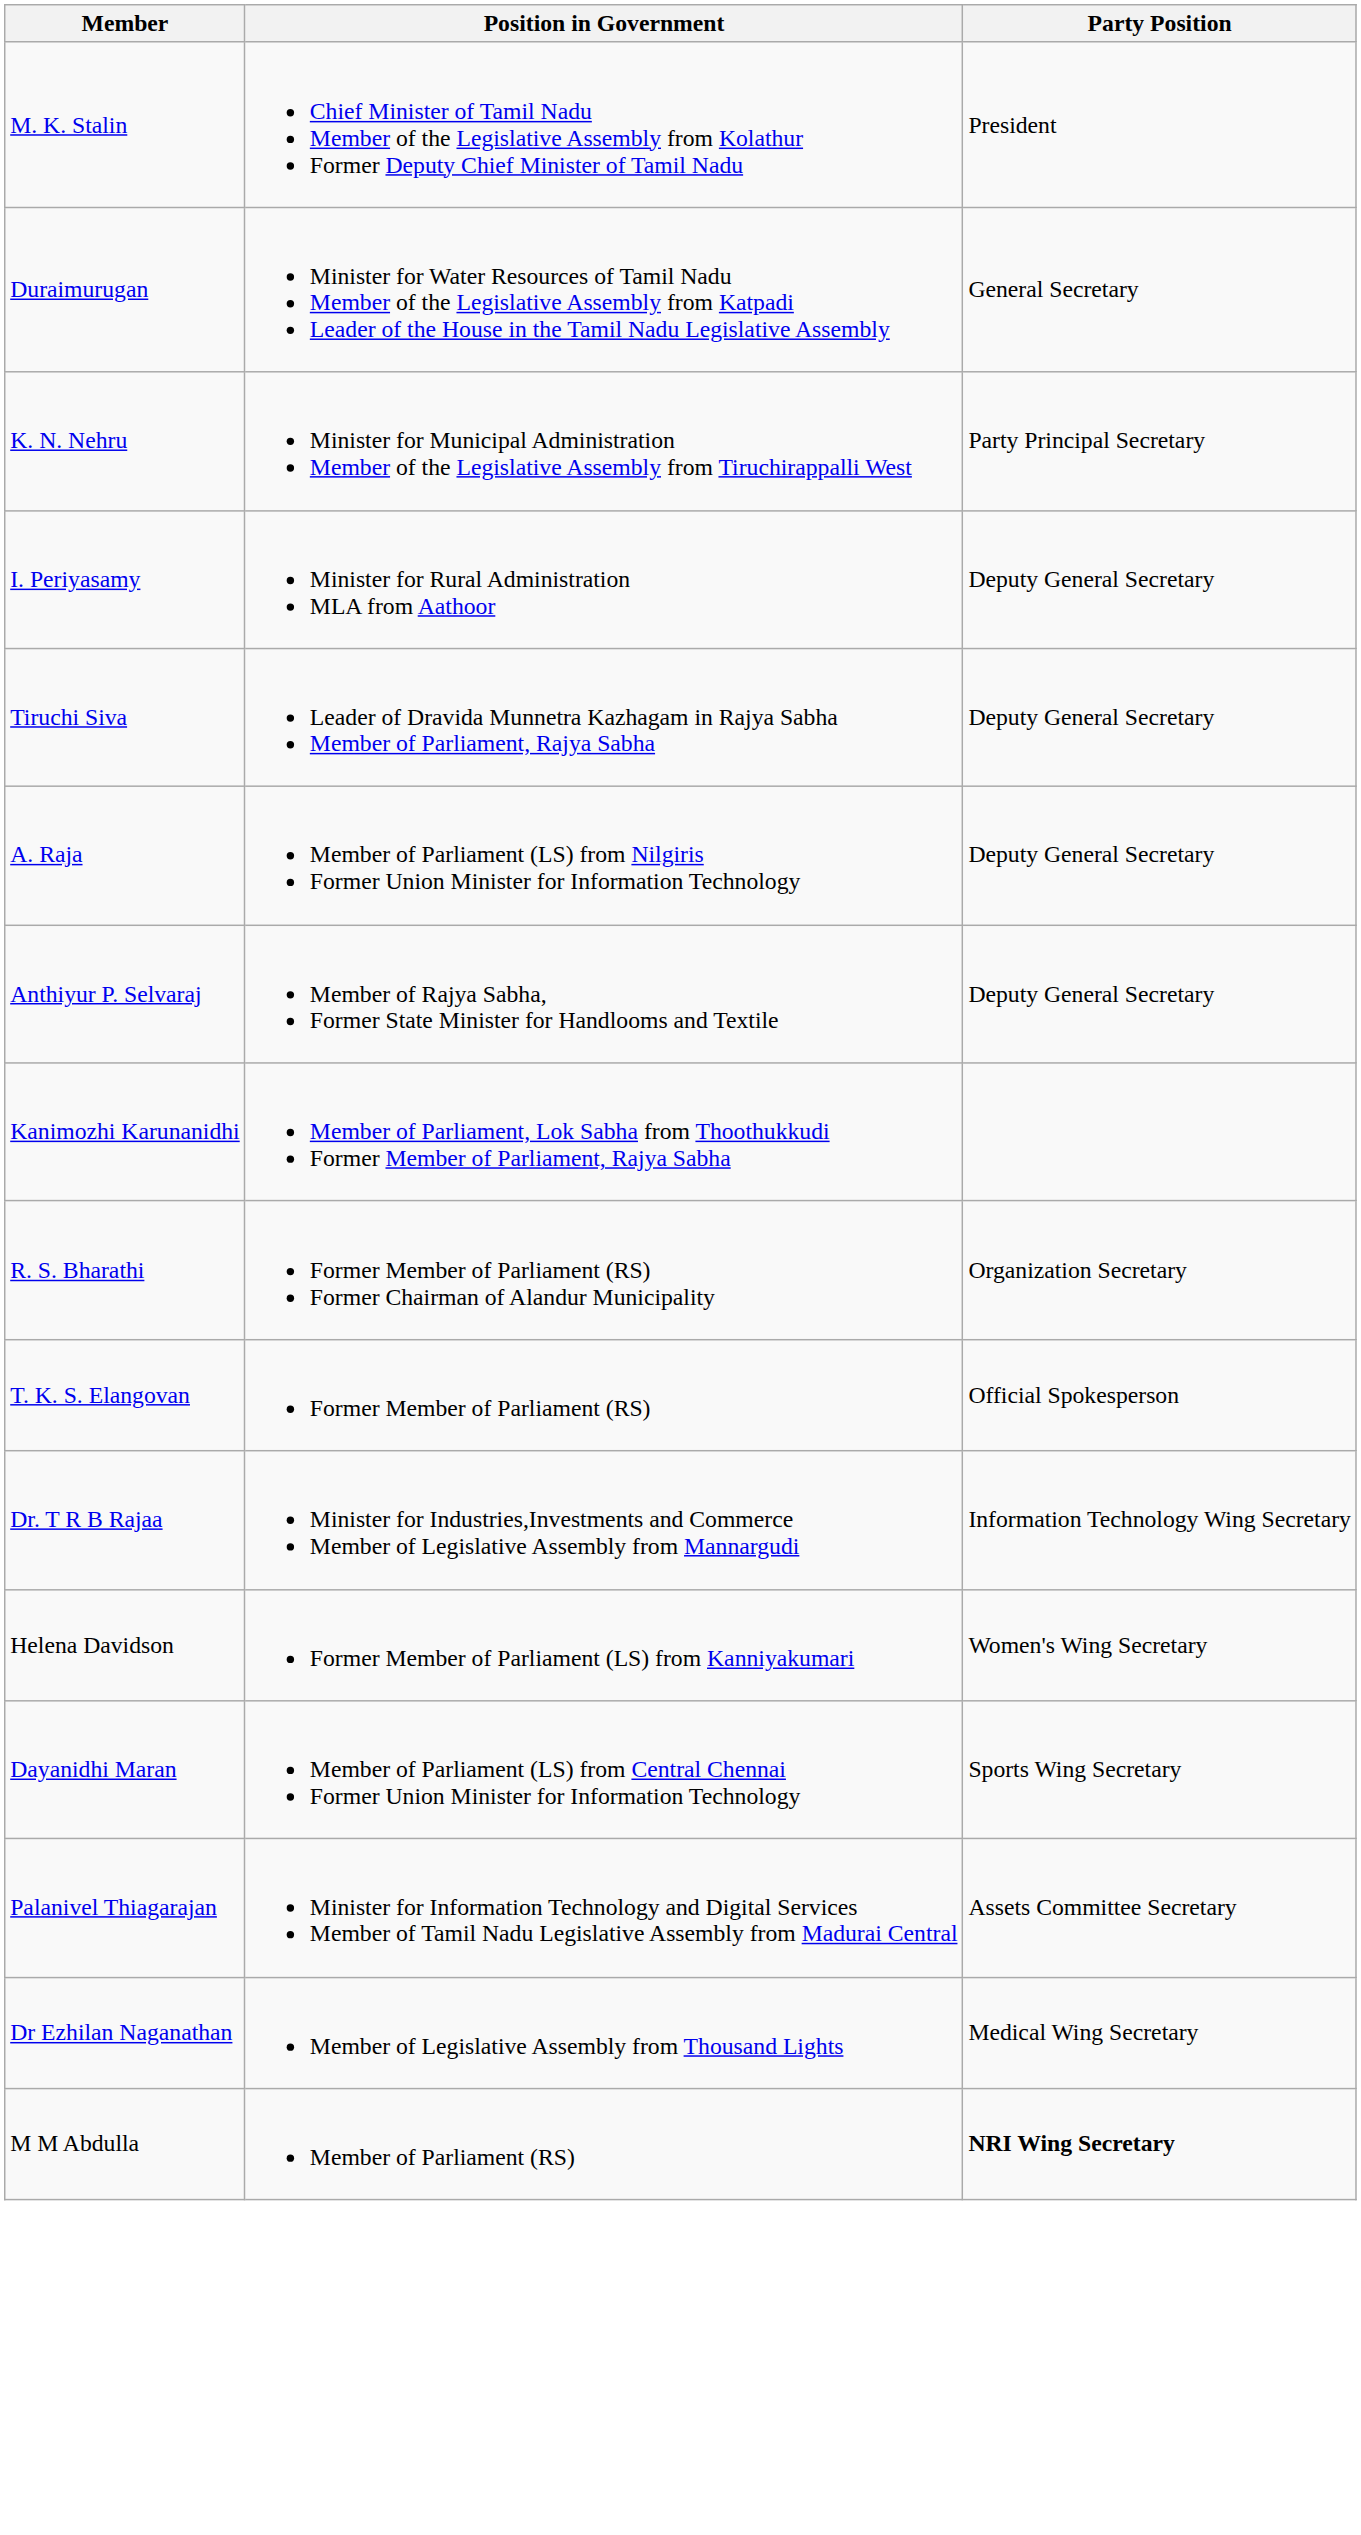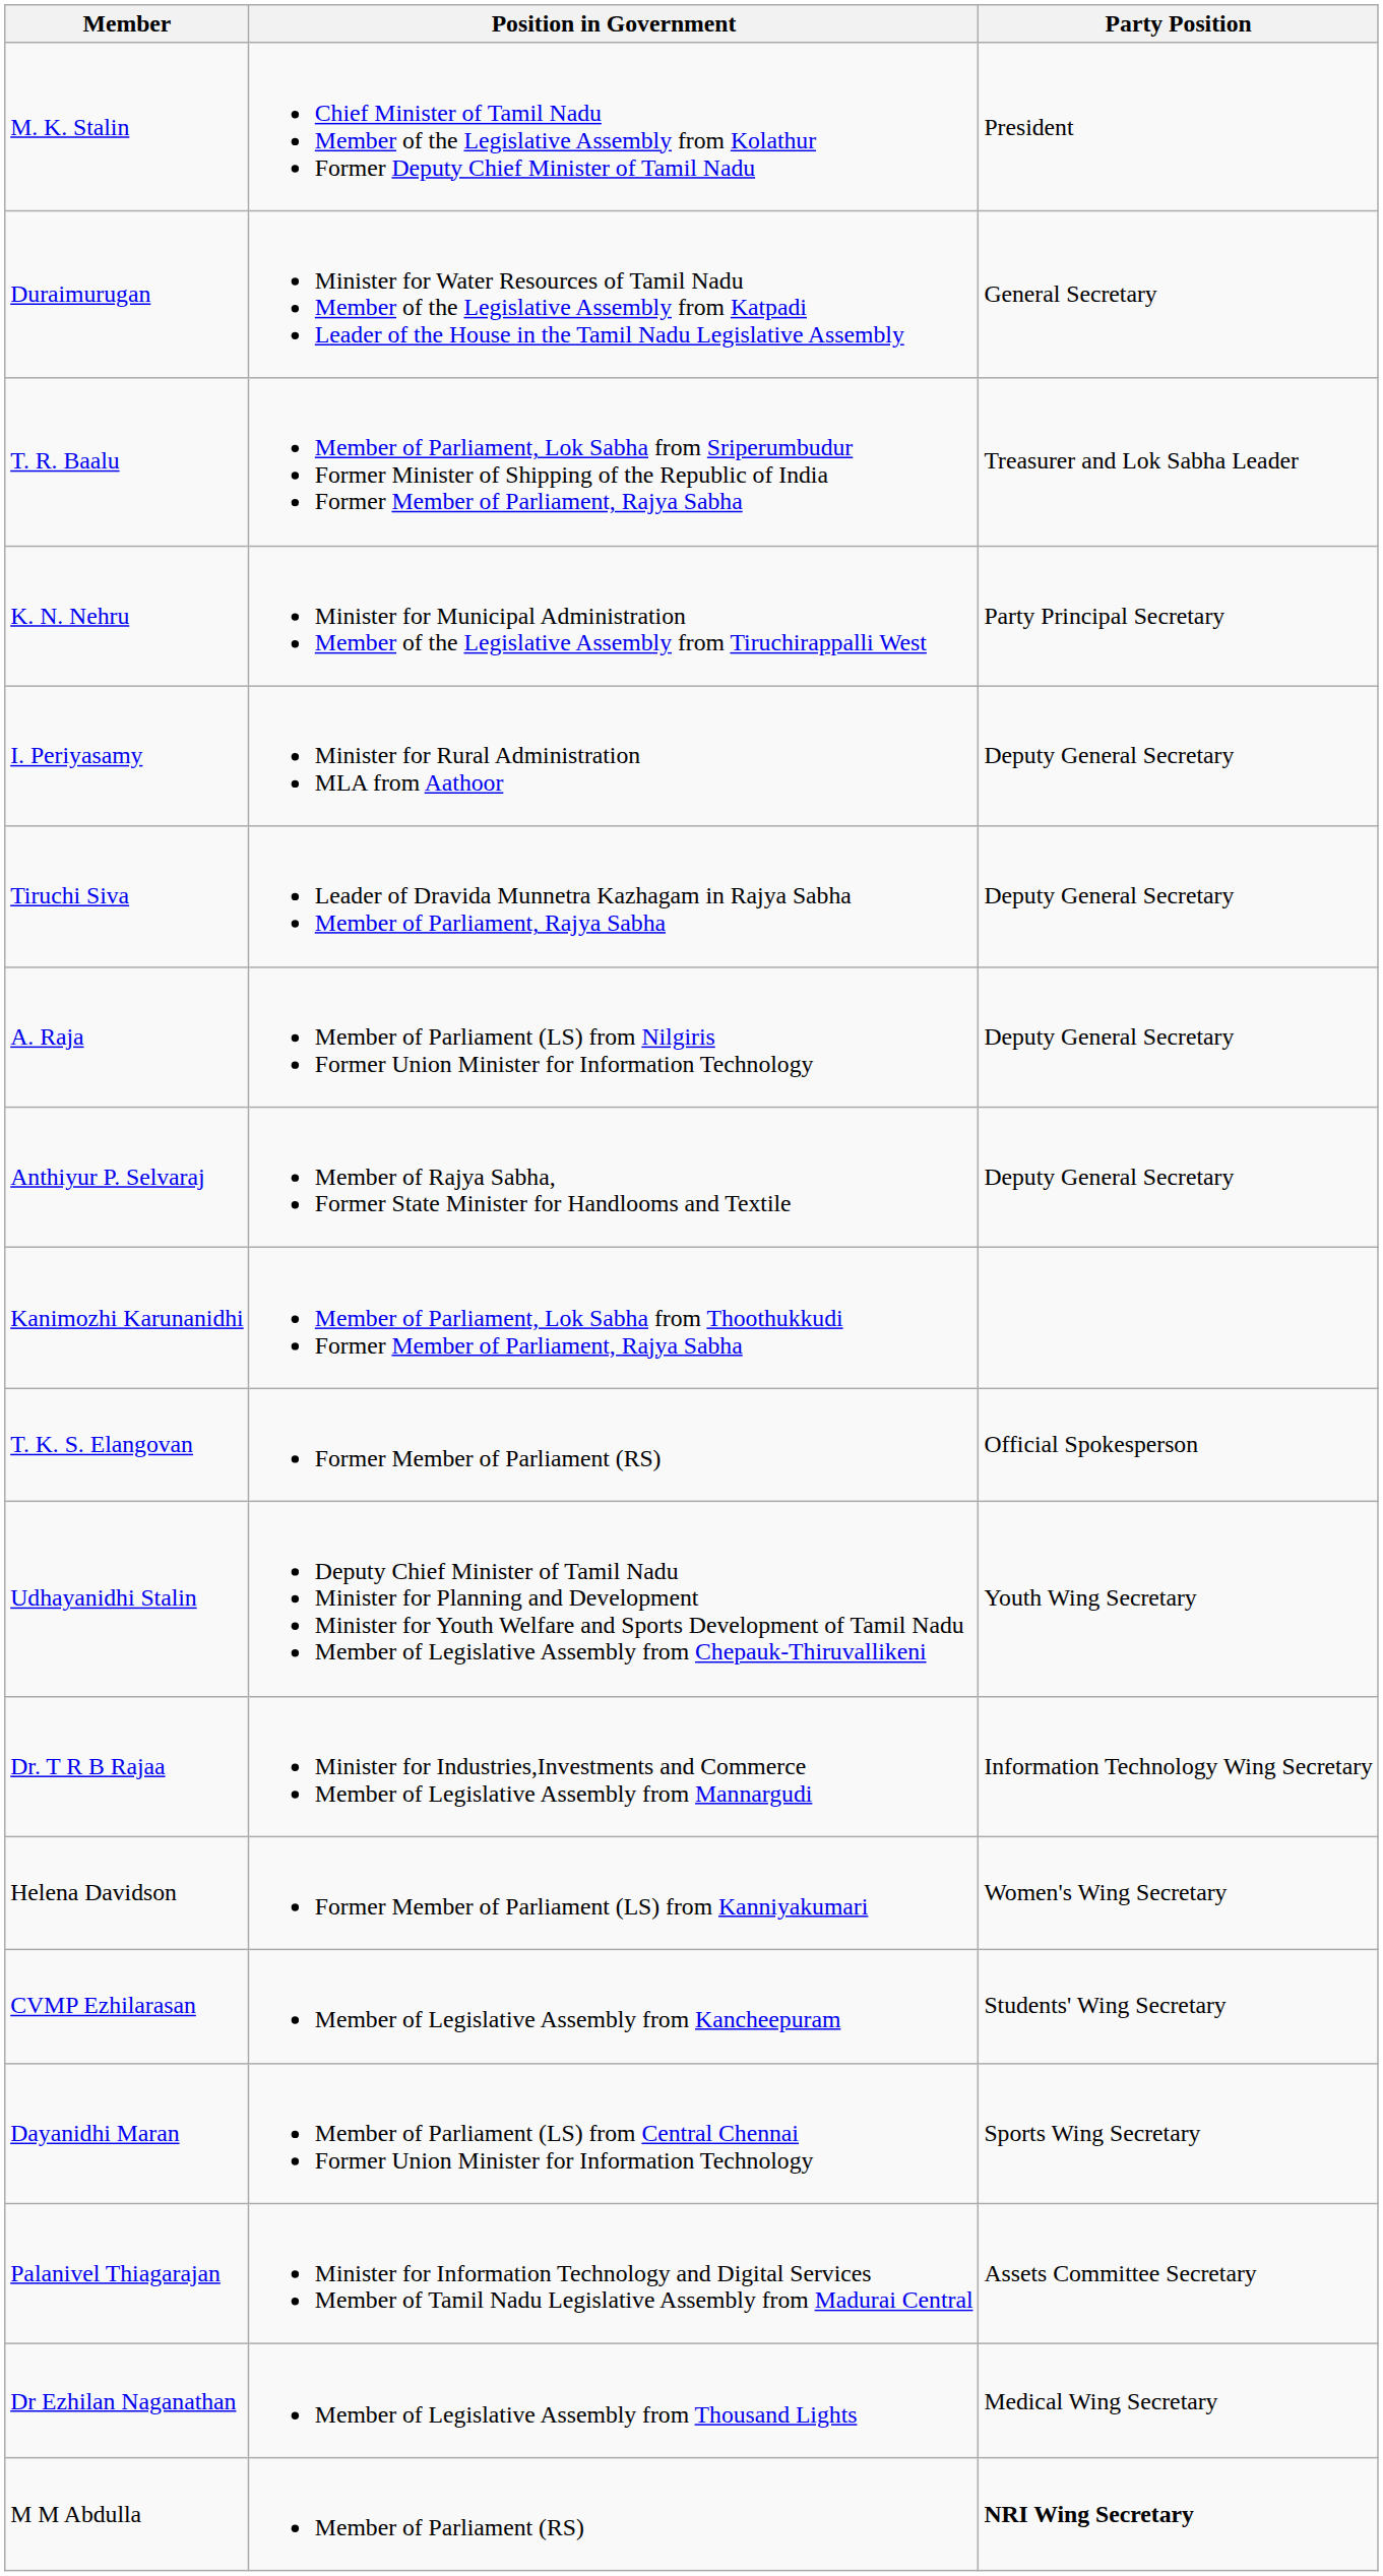+ row: T. R. Baalu | Member of Parliament, Lok Sabha from Sriperumbudur Former Minister of Shipping of the Republic of India Former Member of Parliament, Rajya Sabha | Treasurer and Lok Sabha Leader
- row: R. S. Bharathi | Former Member of Parliament (RS) Former Chairman of Alandur Municipality | Organization Secretary
+ row: Udhayanidhi Stalin | Deputy Chief Minister of Tamil Nadu Minister for Planning and Development Minister for Youth Welfare and Sports Development of Tamil Nadu Member of Legislative Assembly from Chepauk-Thiruvallikeni | Youth Wing Secretary
+ row: CVMP Ezhilarasan | Member of Legislative Assembly from Kancheepuram | Students' Wing Secretary
